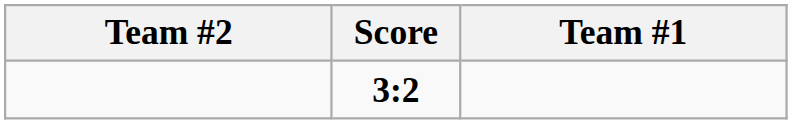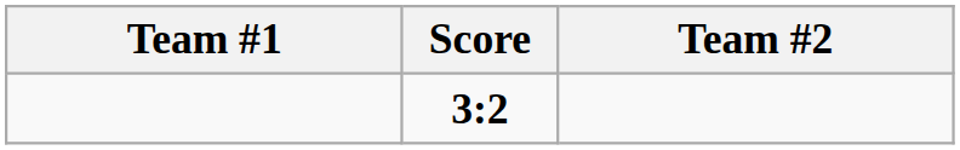columns swapped: Team #1 <-> Team #2
